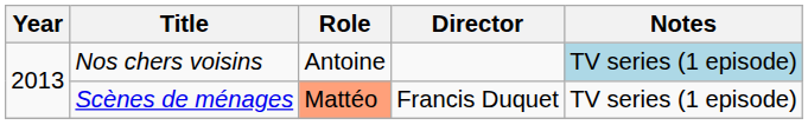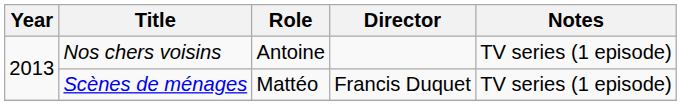Nos chers voisins | Notes: lightblue background -> no background
Scènes de ménages | Role: lightsalmon background -> no background
